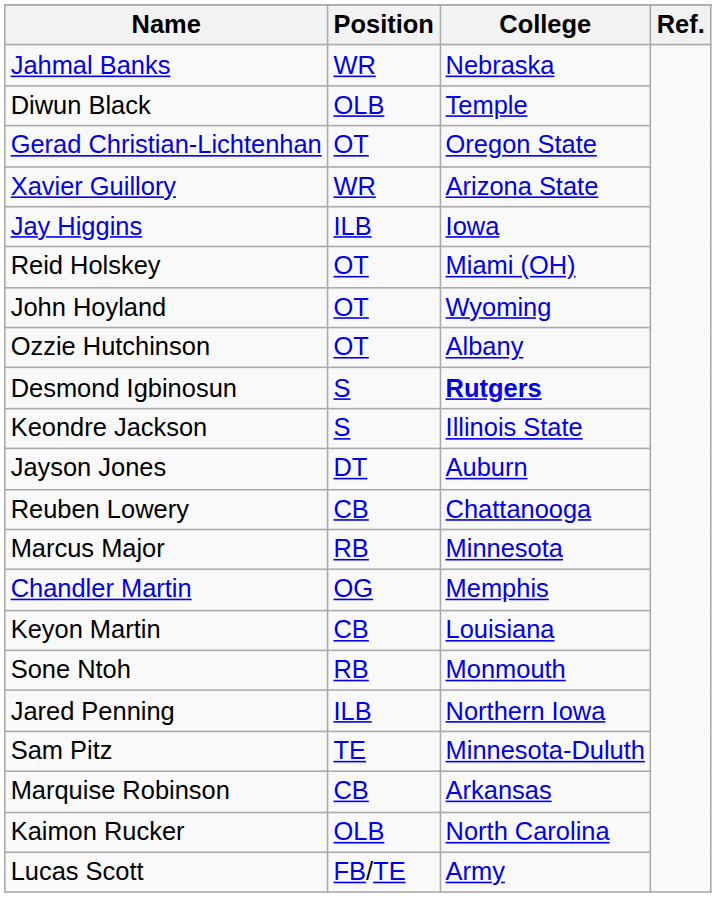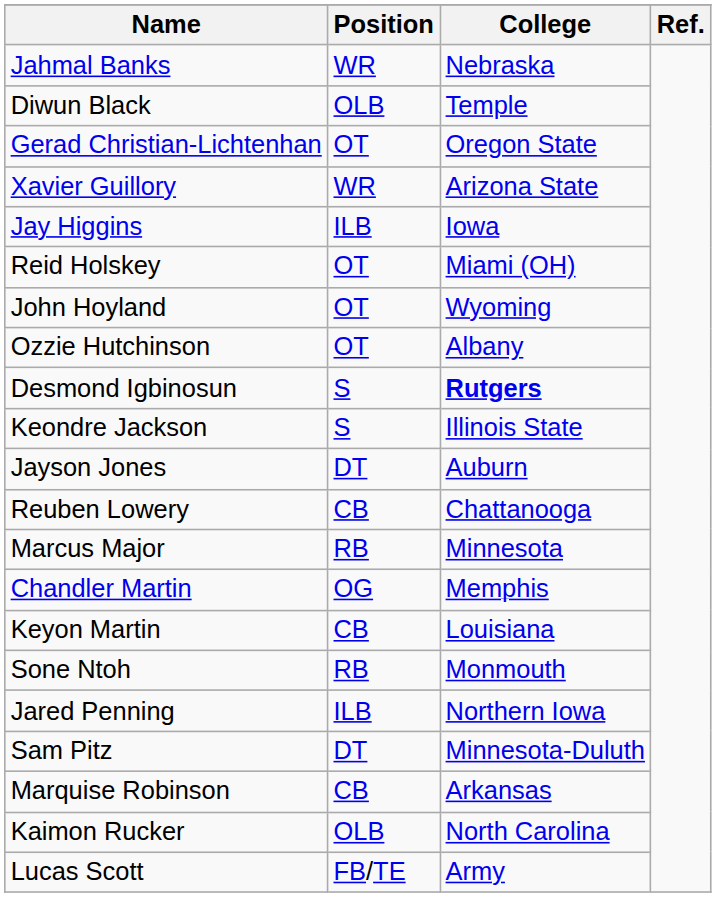Sam Pitz | Position: TE -> DT
